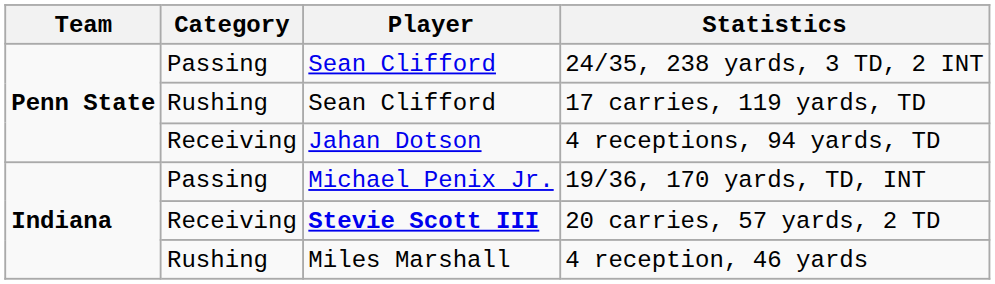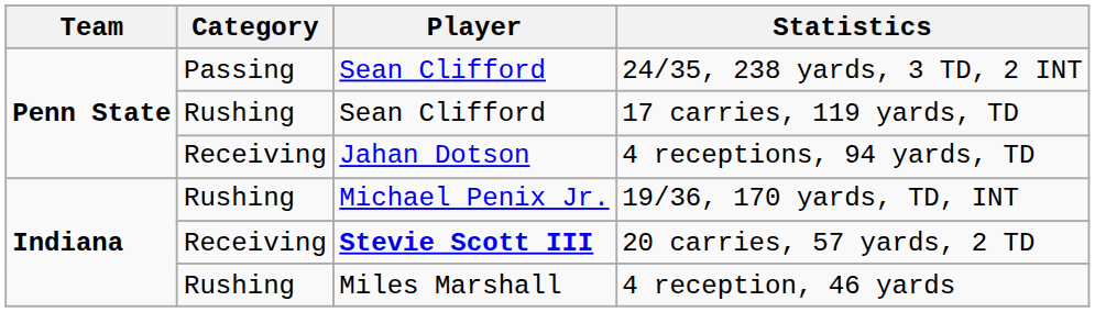19/36, 170 yards, TD, INT | Category: Passing -> Rushing
